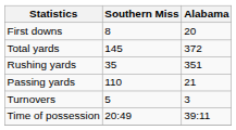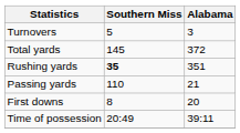rows swapped: First downs <-> Turnovers
Rushing yards | Southern Miss: normal -> bold
